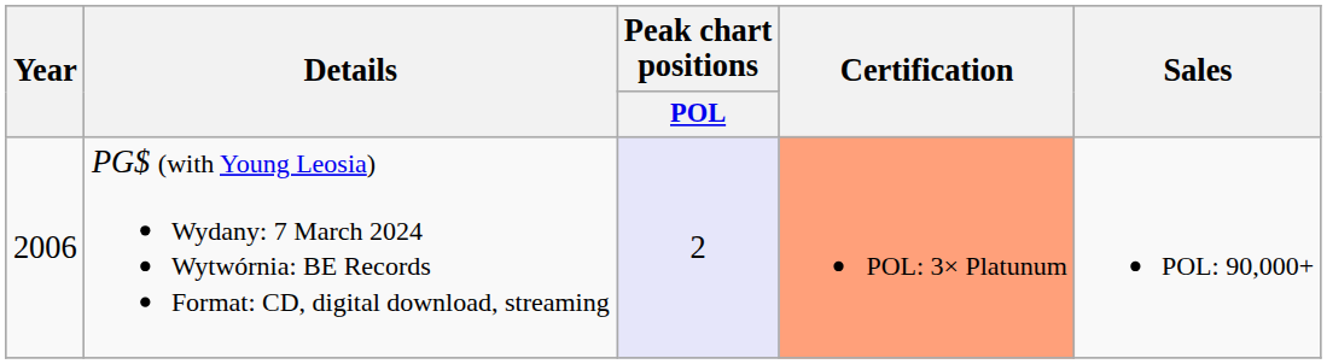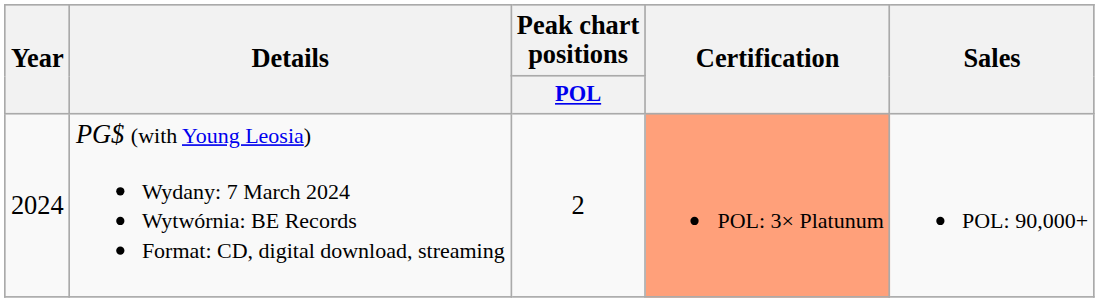row 3 | Year: 2006 -> 2024
row 3 | Peak chart positions / POL: lavender background -> no background
